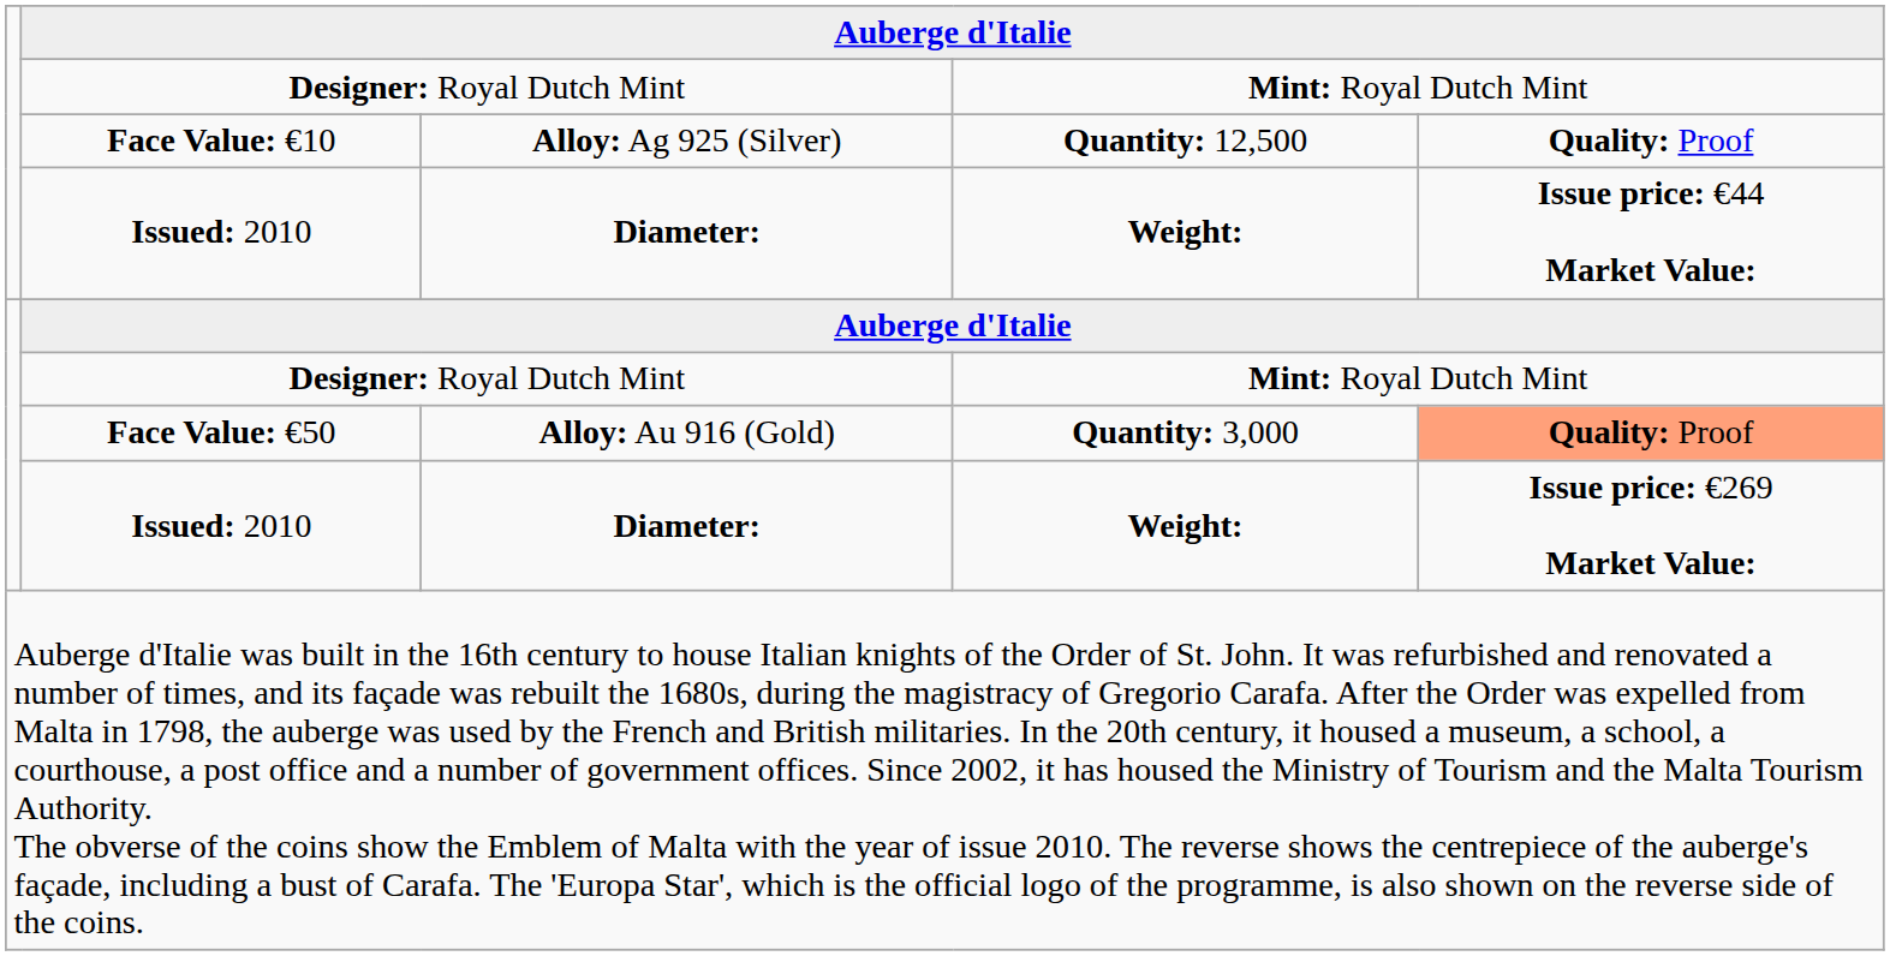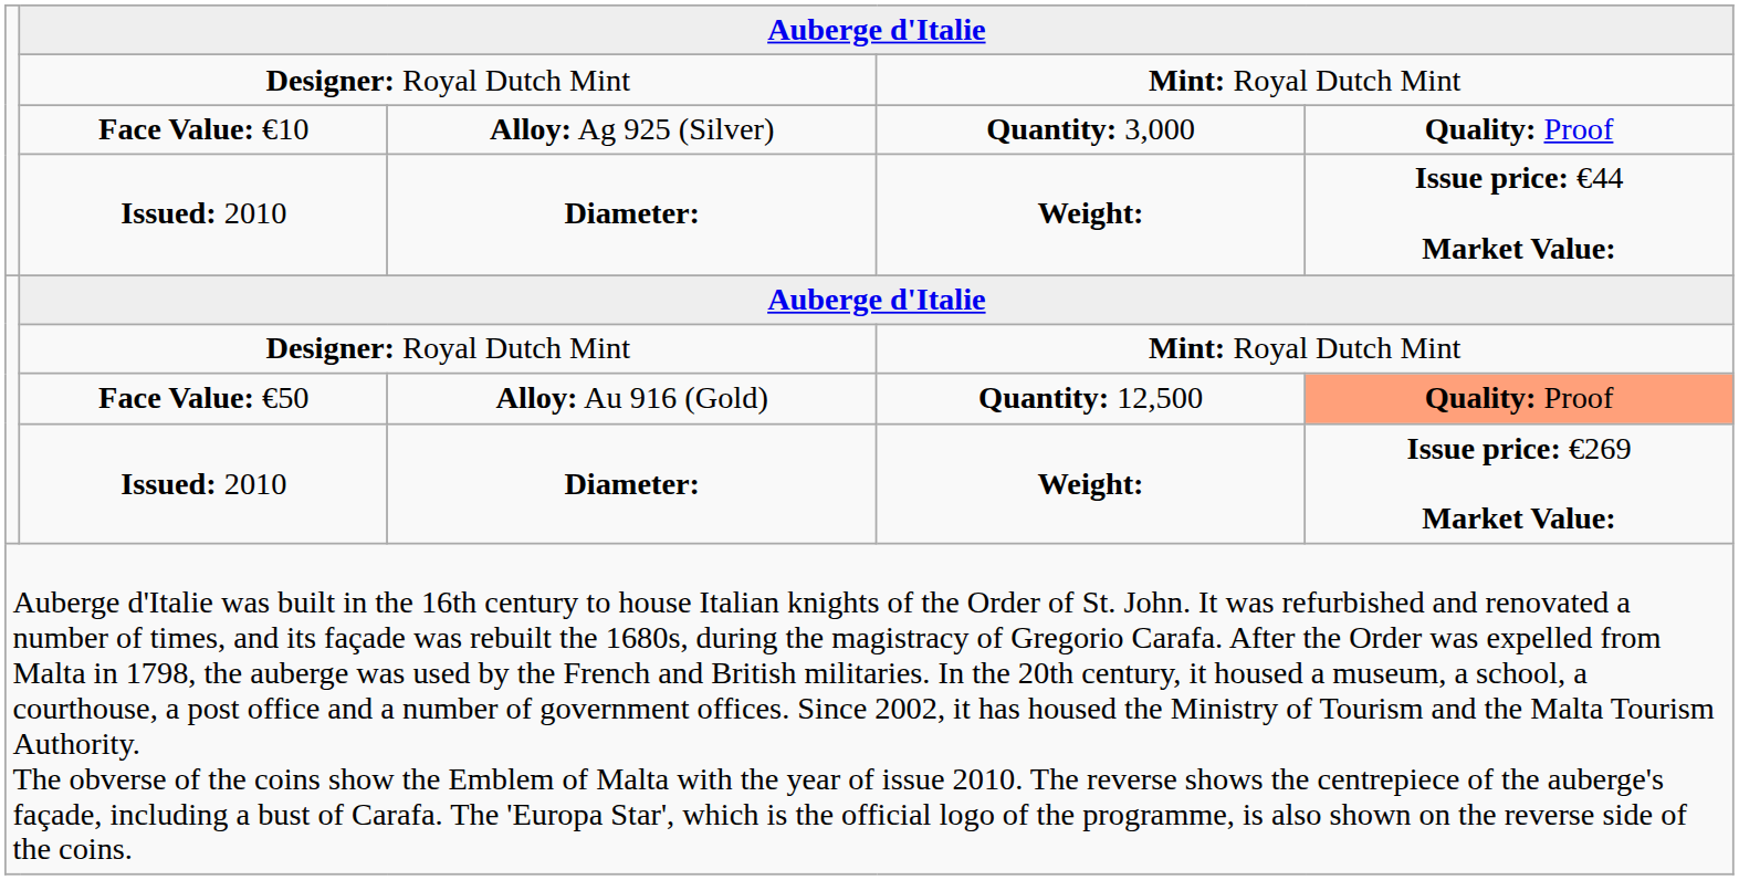Face Value: €10 | column 4: Quantity: 12,500 -> Quantity: 3,000
Face Value: €50 | column 4: Quantity: 3,000 -> Quantity: 12,500
